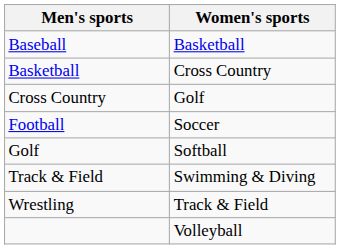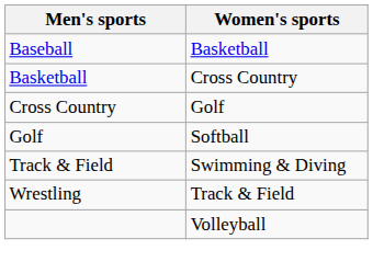- row: Football | Soccer
